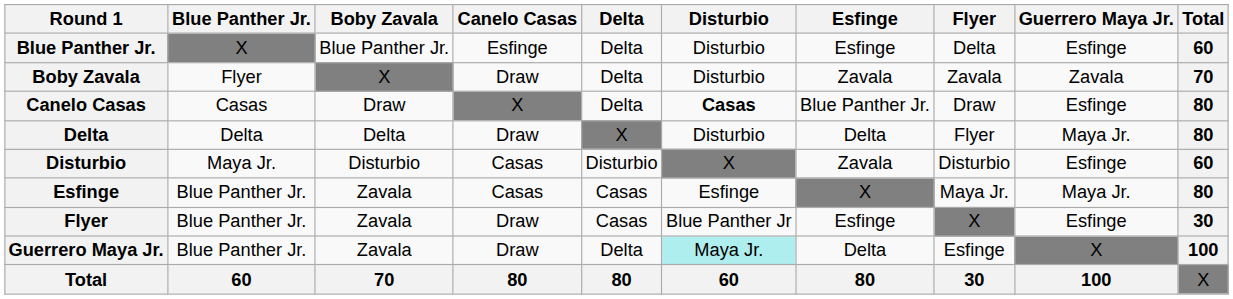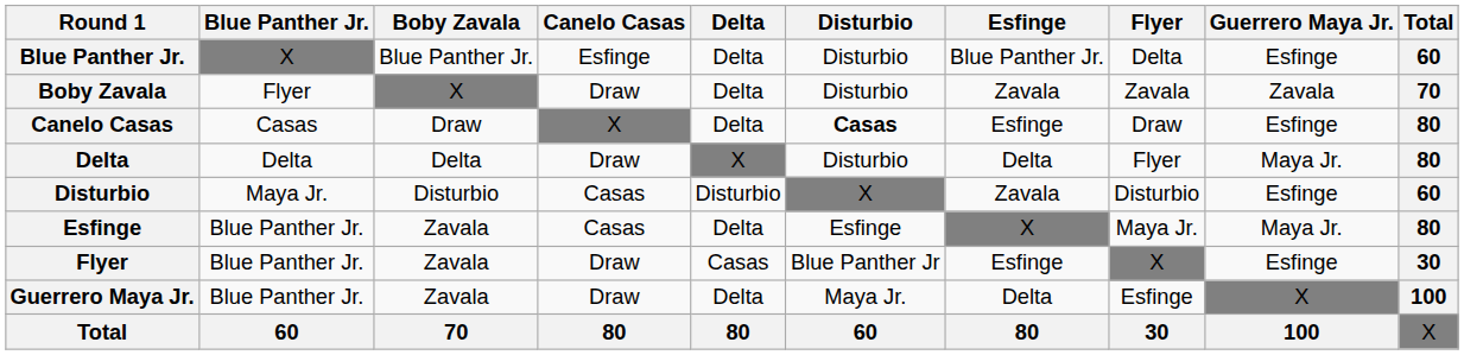row 2 | Esfinge: Esfinge -> Blue Panther Jr.
row 4 | Esfinge: Blue Panther Jr. -> Esfinge
row 7 | Delta: Casas -> Delta
row 9 | Disturbio: paleturquoise background -> no background
